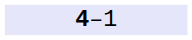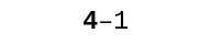row 1 | column 1: lavender background -> no background
